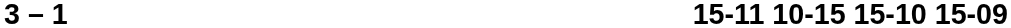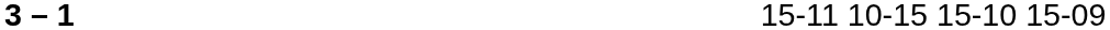row 1 | column 2: bold -> normal
